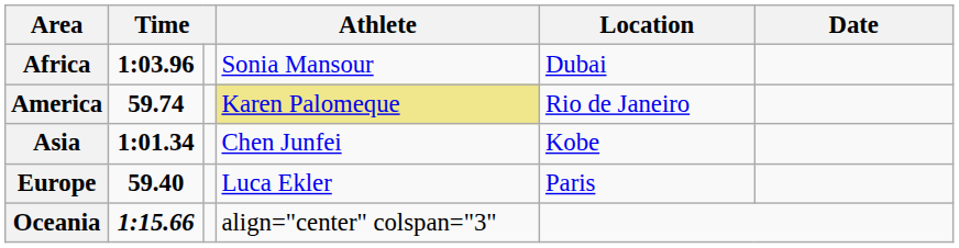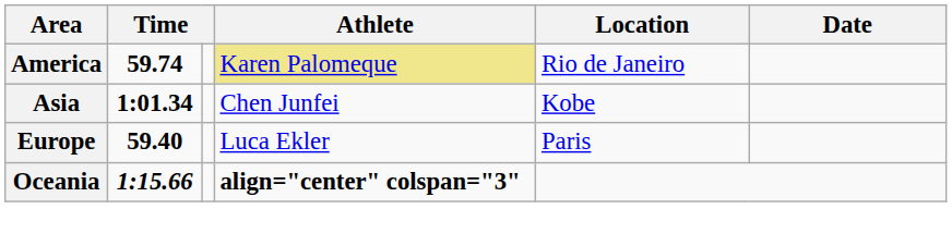- row: Africa | 1:03.96 | Sonia Mansour | Dubai
Oceania | Athlete: normal -> bold
